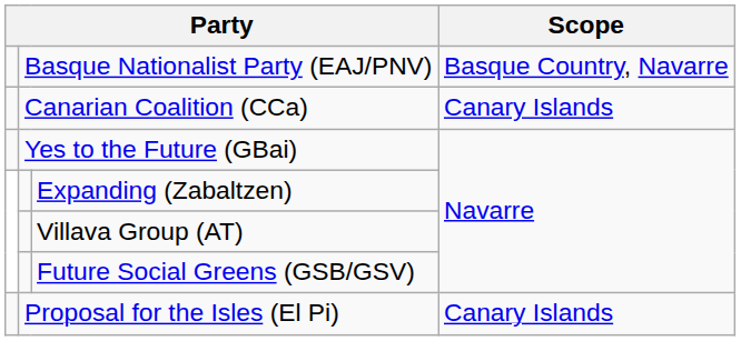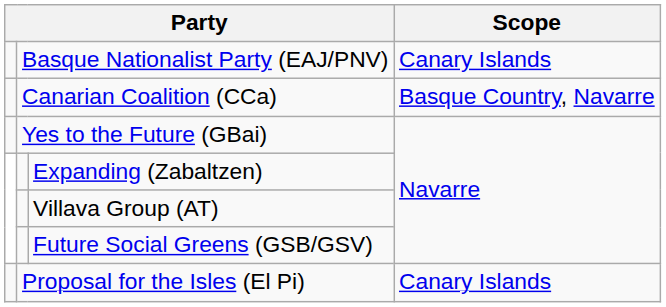Basque Nationalist Party (EAJ/PNV) | Scope: Basque Country, Navarre -> Canary Islands
Canarian Coalition (CCa) | Scope: Canary Islands -> Basque Country, Navarre
